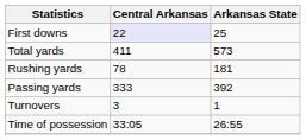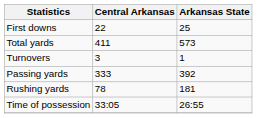First downs | Central Arkansas: lavender background -> no background
rows swapped: Rushing yards <-> Turnovers
